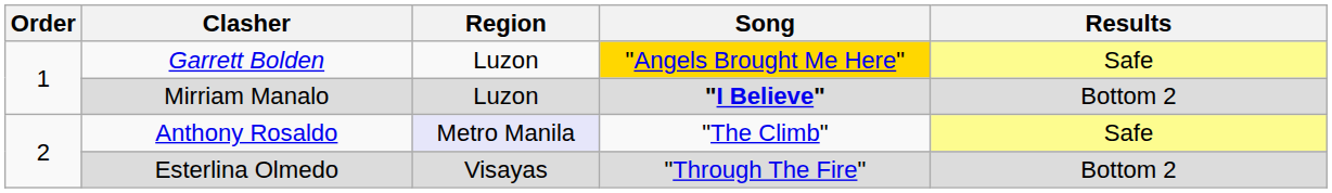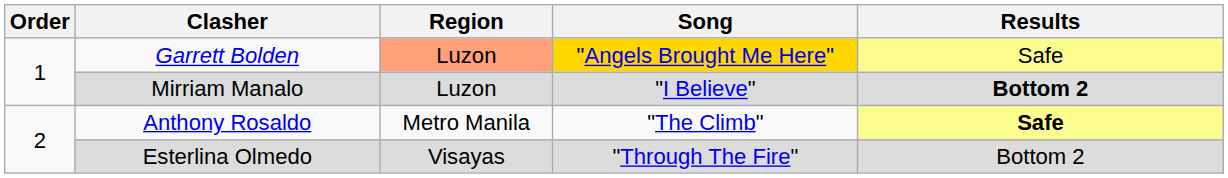Garrett Bolden | Region: no background -> lightsalmon background
Mirriam Manalo | Song: bold -> normal
Mirriam Manalo | Results: normal -> bold
Anthony Rosaldo | Region: lavender background -> no background
Anthony Rosaldo | Results: normal -> bold
